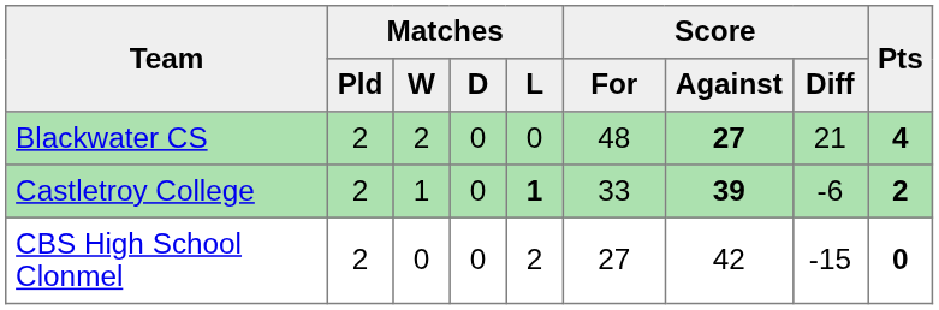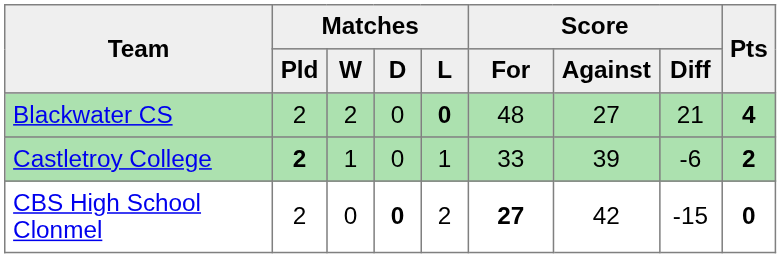Blackwater CS | Matches / L: normal -> bold
Blackwater CS | Score / Against: bold -> normal
Castletroy College | Matches / Pld: normal -> bold
Castletroy College | Matches / L: bold -> normal
Castletroy College | Score / Against: bold -> normal
CBS High School Clonmel | Matches / D: normal -> bold
CBS High School Clonmel | Score / For: normal -> bold
